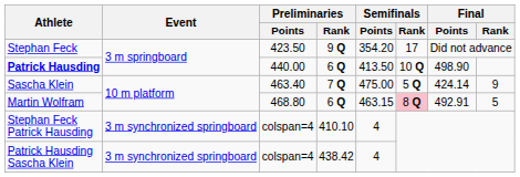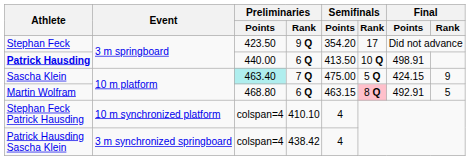Patrick Hausding | Final / Points: 498.90 -> 498.91
Sascha Klein | Preliminaries / Points: no background -> paleturquoise background
Sascha Klein | Final / Points: 424.14 -> 424.15
Stephan Feck Patrick Hausding | Event: 3 m synchronized springboard -> 10 m synchronized platform
